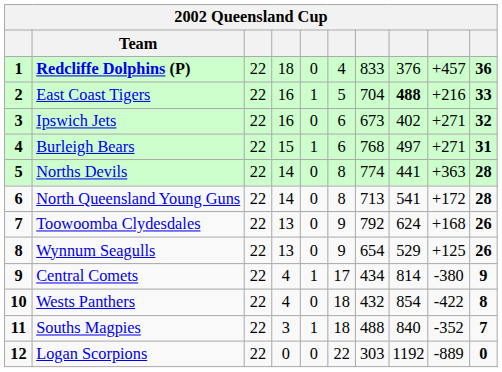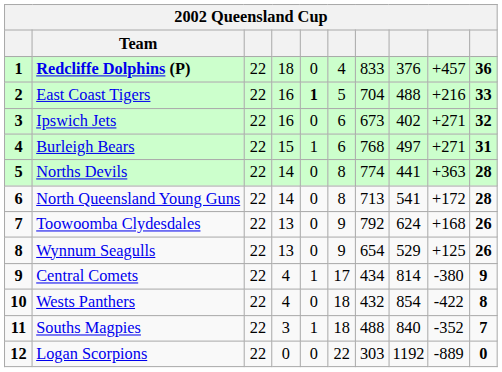East Coast Tigers | column 5: normal -> bold
East Coast Tigers | column 8: bold -> normal
